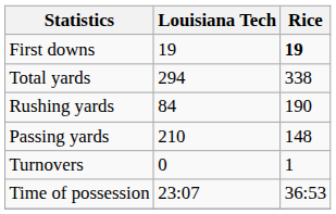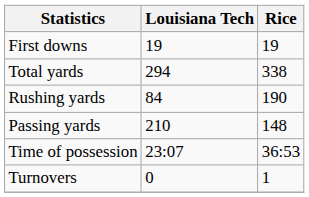First downs | Rice: bold -> normal
rows swapped: Turnovers <-> Time of possession
